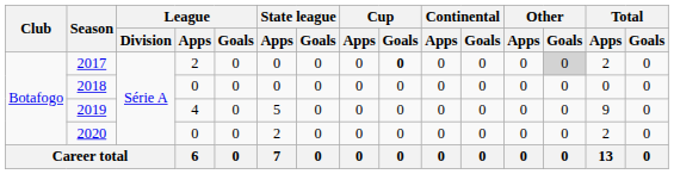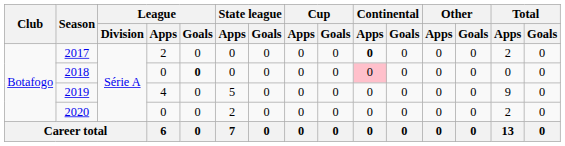2017 | Cup / Goals: bold -> normal
2017 | Continental / Apps: normal -> bold
2017 | Other / Goals: lightgrey background -> no background
2018 | League / Goals: normal -> bold
2018 | Continental / Apps: no background -> pink background
